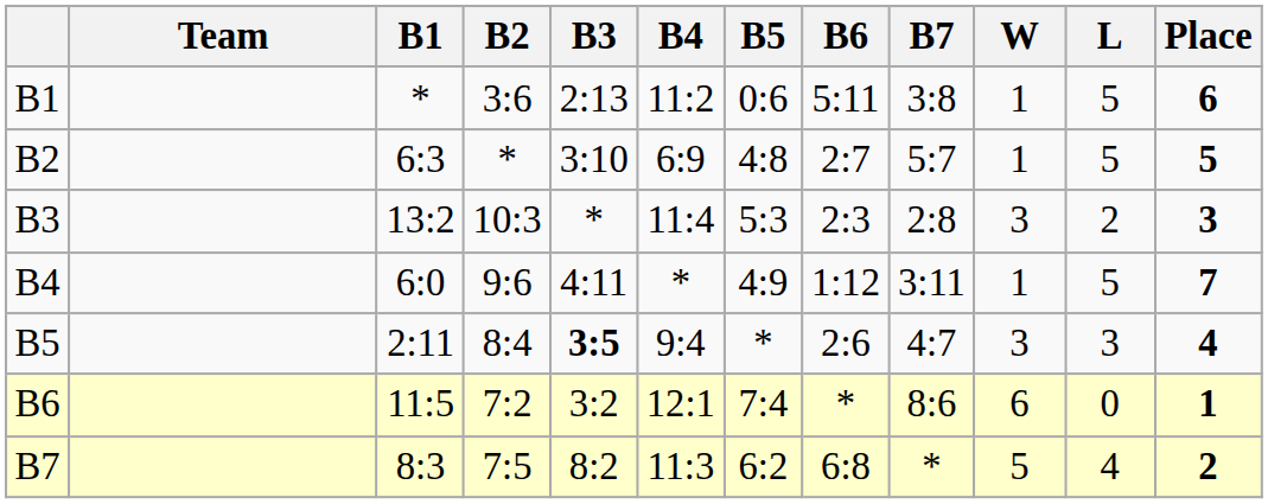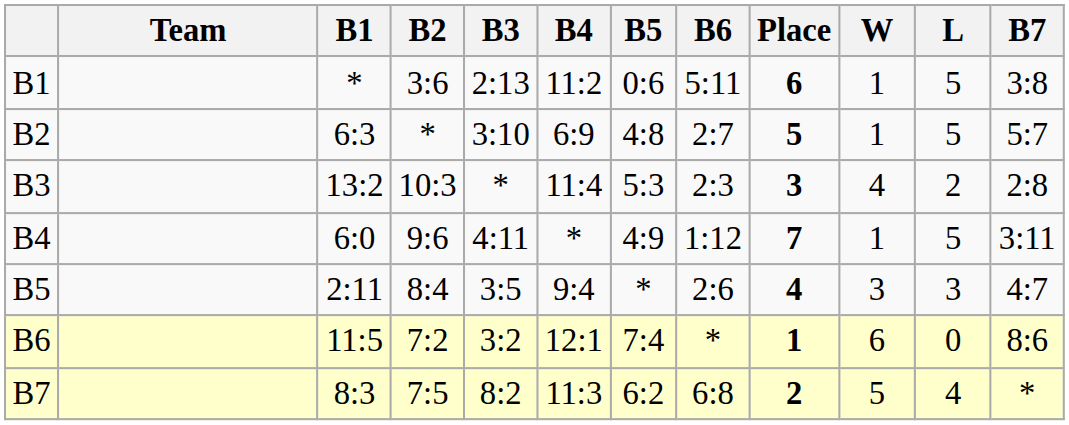columns swapped: B7 <-> Place
row 4 | W: 3 -> 4
row 6 | B3: bold -> normal
